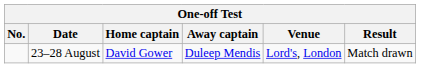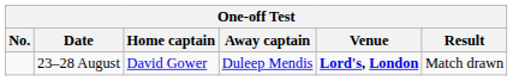23–28 August | Venue: normal -> bold
